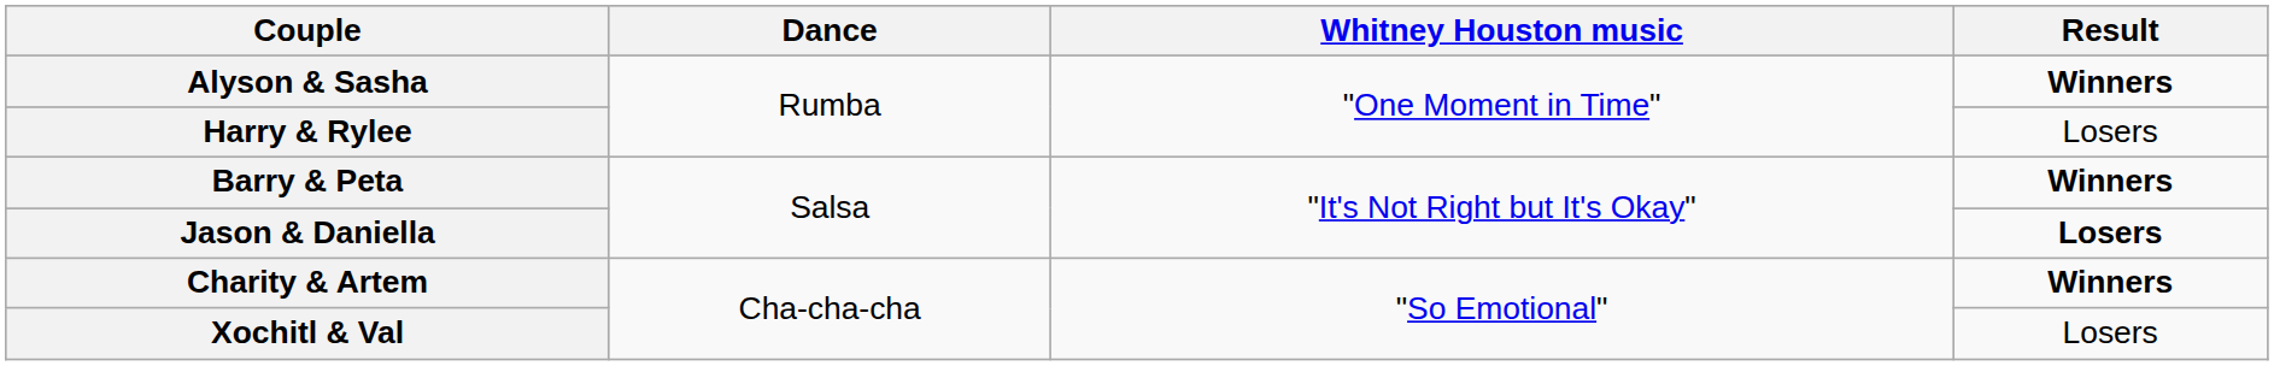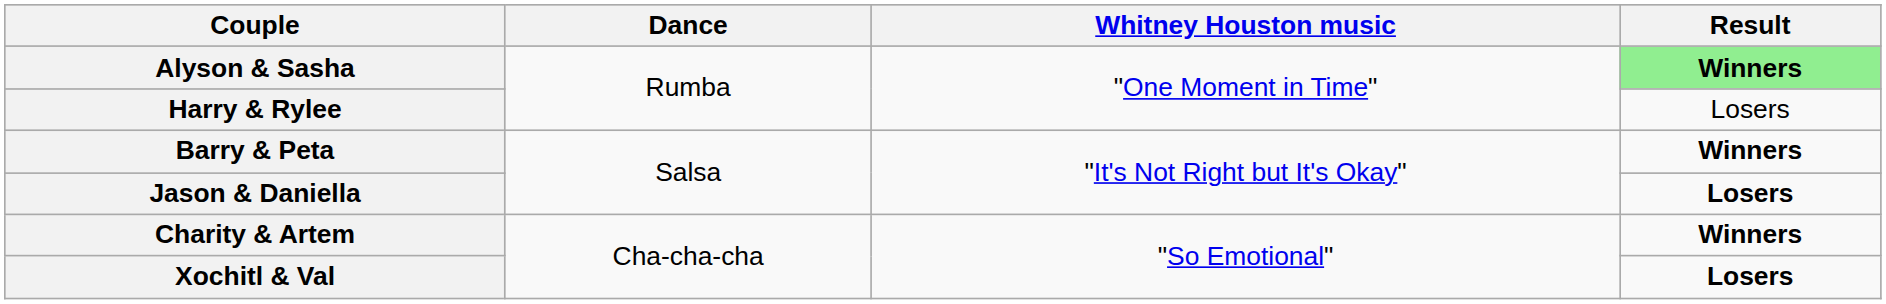Alyson & Sasha | Result: no background -> lightgreen background
Xochitl & Val | Result: normal -> bold
